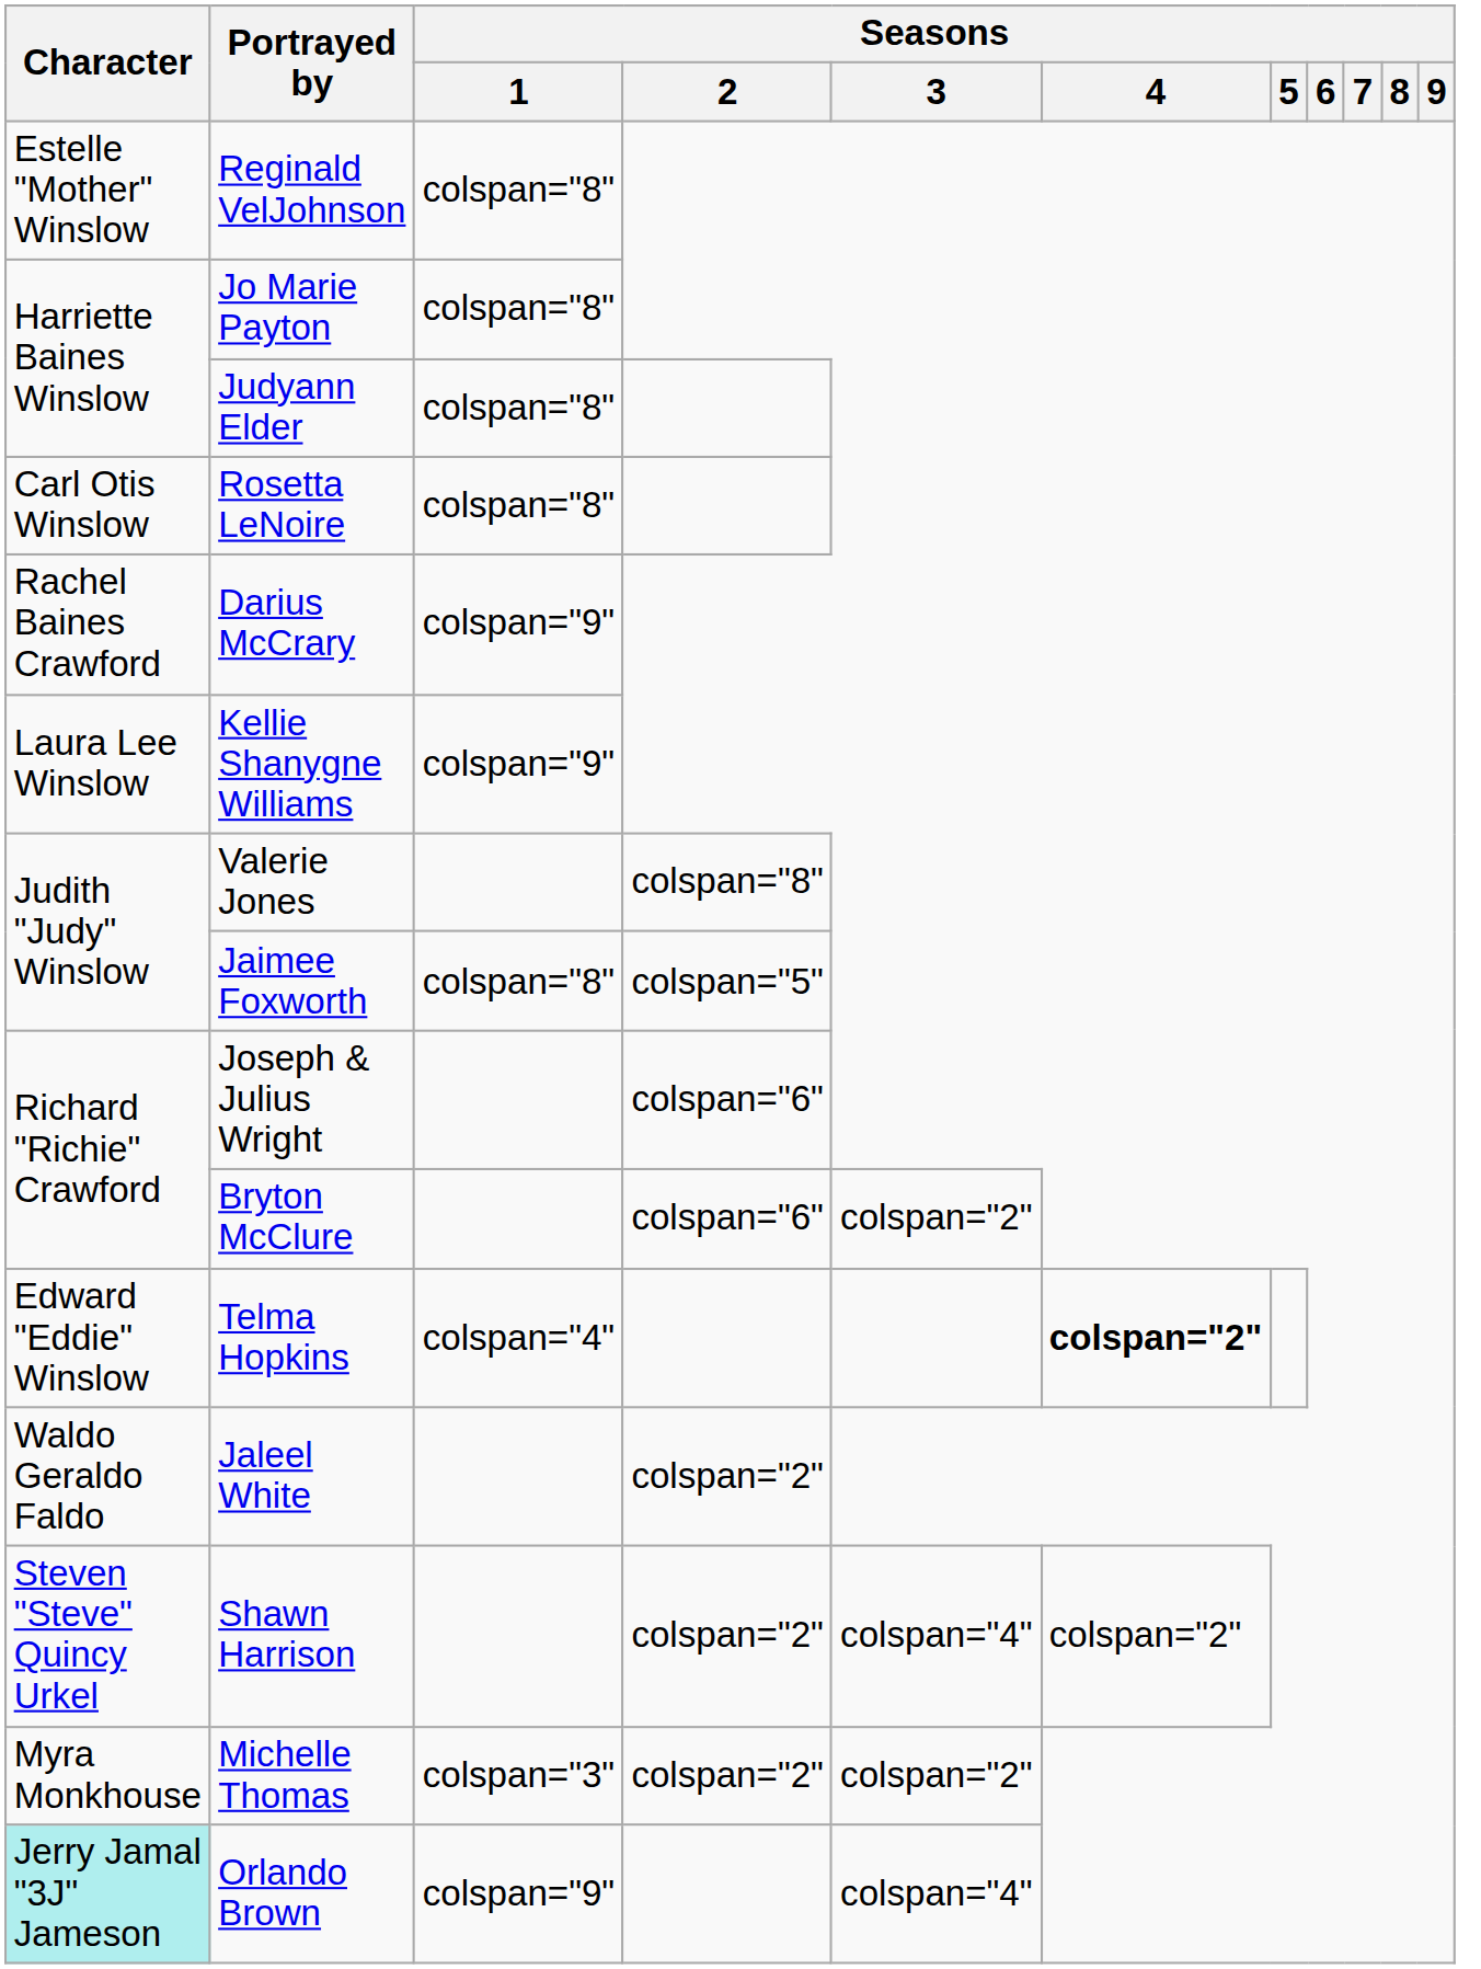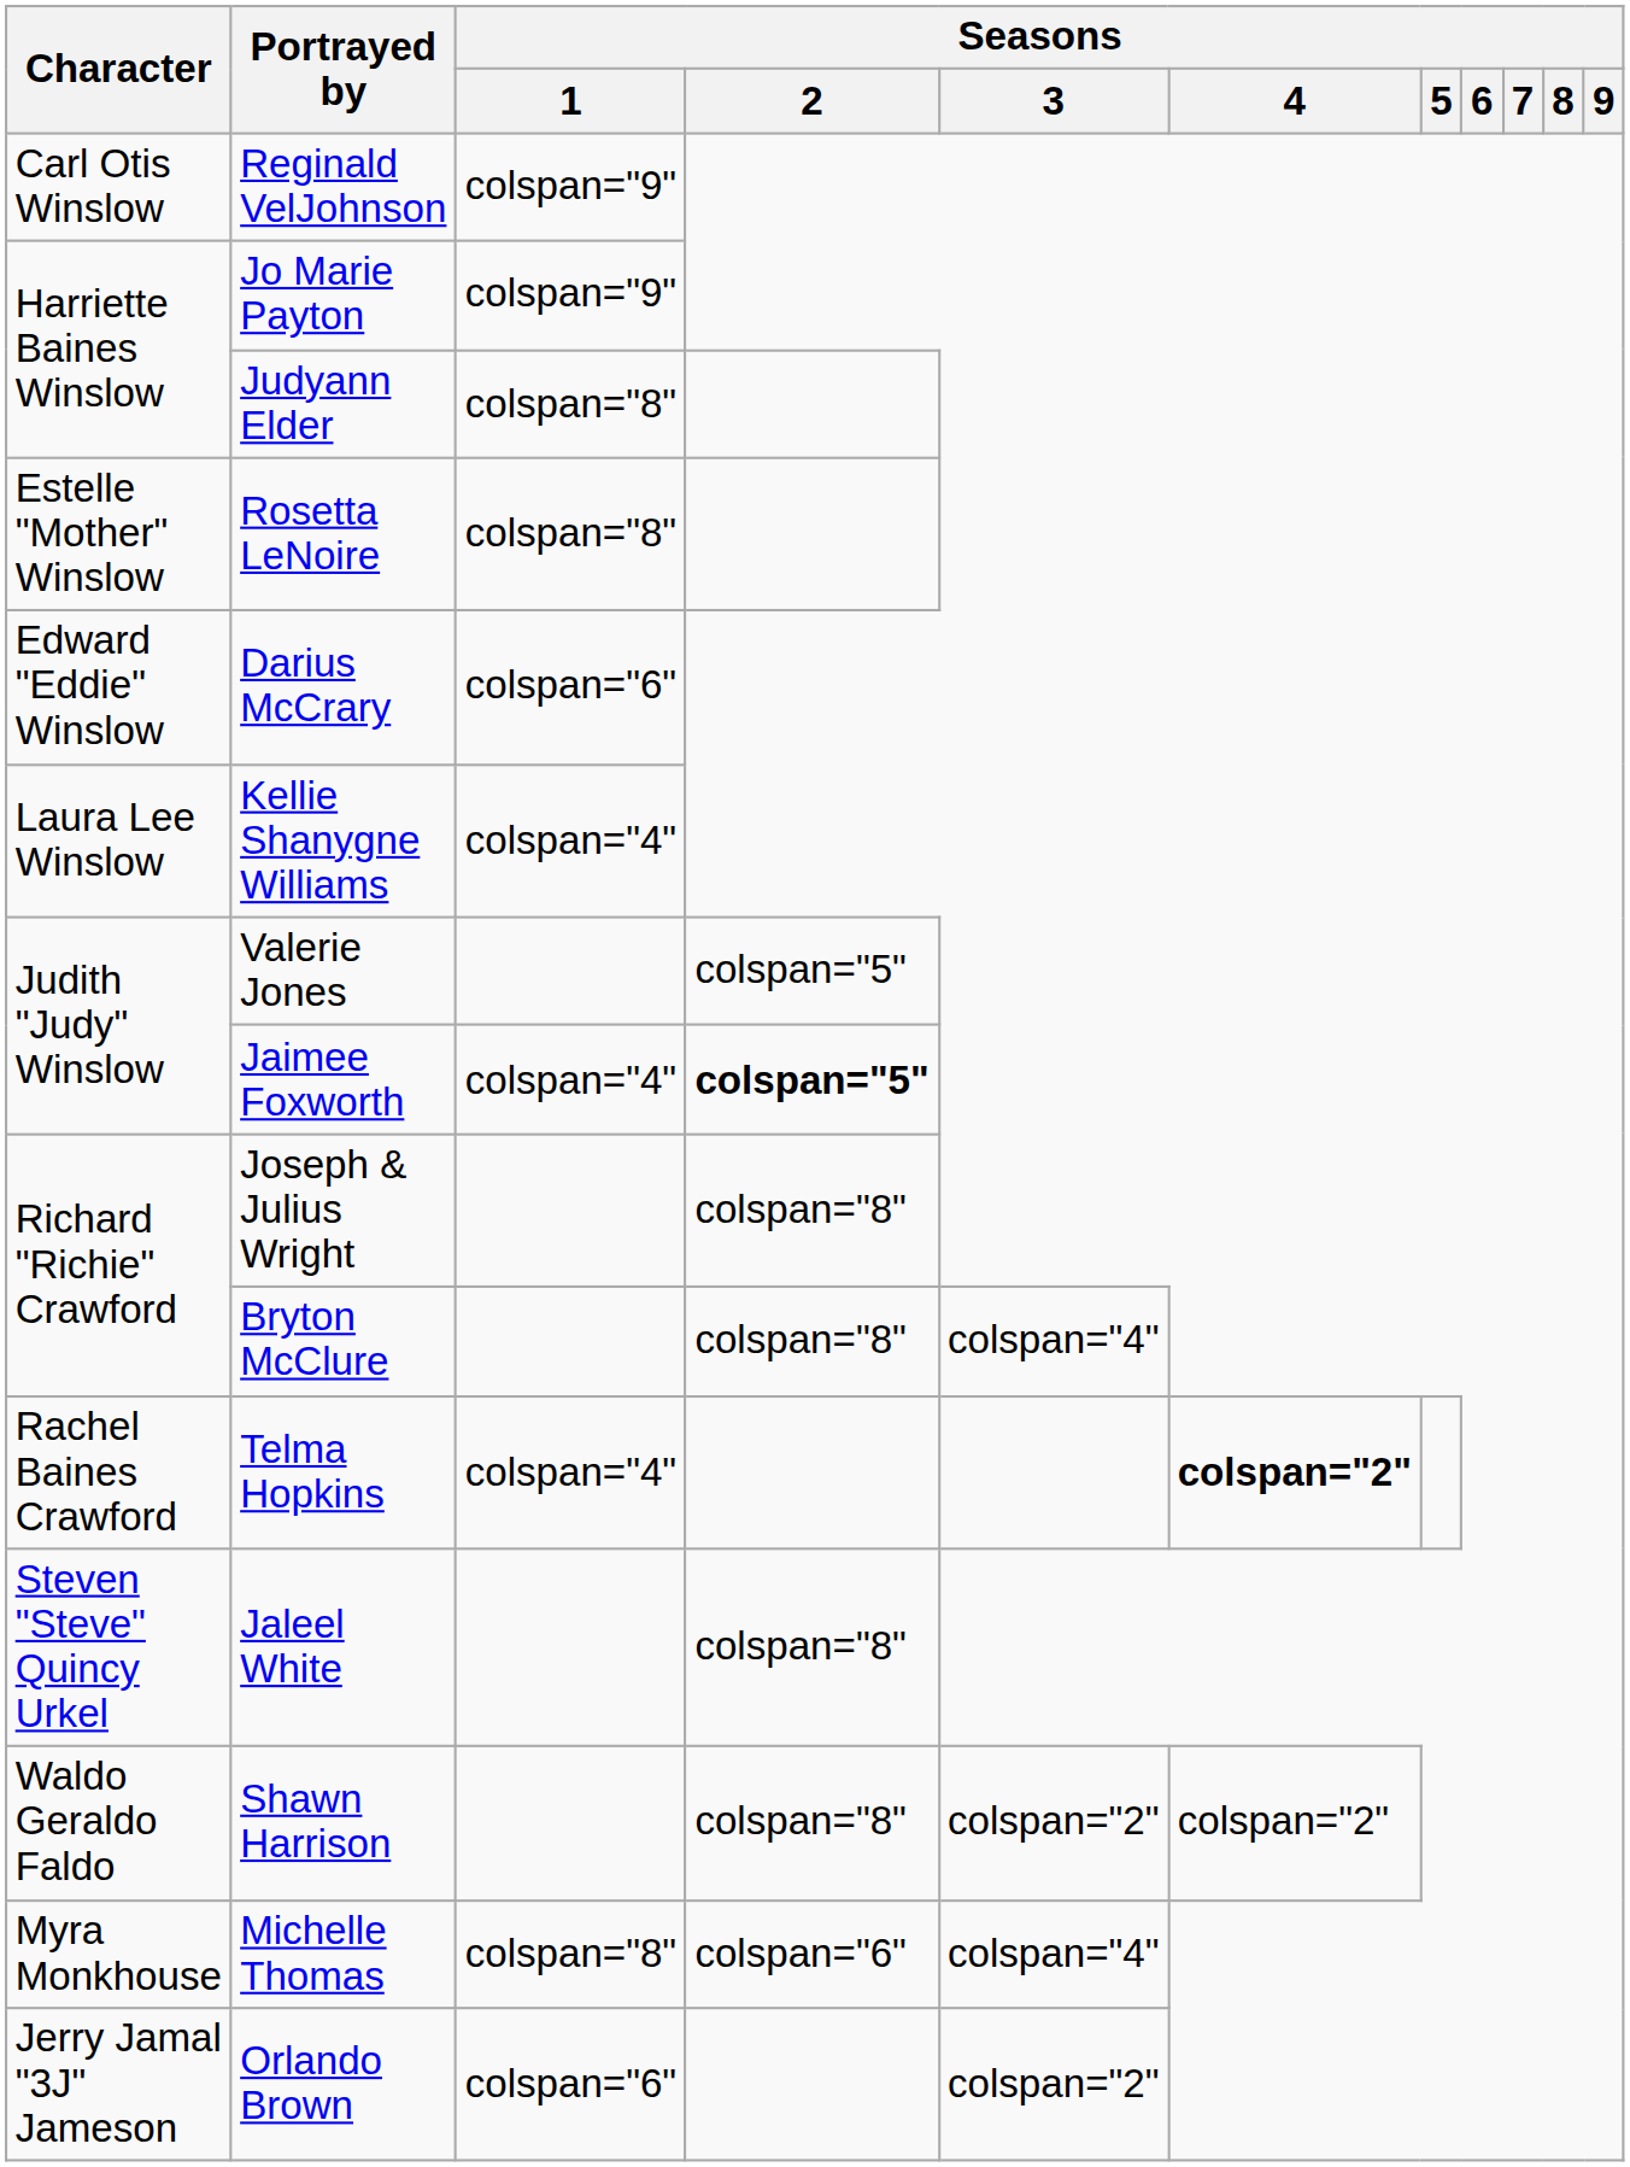Reginald VelJohnson | Character: Estelle "Mother" Winslow -> Carl Otis Winslow
Reginald VelJohnson | Seasons / 1: colspan="8" -> colspan="9"
Jo Marie Payton | Seasons / 1: colspan="8" -> colspan="9"
Rosetta LeNoire | Character: Carl Otis Winslow -> Estelle "Mother" Winslow
Darius McCrary | Character: Rachel Baines Crawford -> Edward "Eddie" Winslow
Darius McCrary | Seasons / 1: colspan="9" -> colspan="6"
Kellie Shanygne Williams | Seasons / 1: colspan="9" -> colspan="4"
Valerie Jones | Seasons / 2: colspan="8" -> colspan="5"
Jaimee Foxworth | Seasons / 1: colspan="8" -> colspan="4"
Jaimee Foxworth | Seasons / 2: normal -> bold
Joseph & Julius Wright | Seasons / 2: colspan="6" -> colspan="8"
Bryton McClure | Seasons / 2: colspan="6" -> colspan="8"
Bryton McClure | Seasons / 3: colspan="2" -> colspan="4"
Telma Hopkins | Character: Edward "Eddie" Winslow -> Rachel Baines Crawford
Jaleel White | Character: Waldo Geraldo Faldo -> Steven "Steve" Quincy Urkel
Jaleel White | Seasons / 2: colspan="2" -> colspan="8"
Shawn Harrison | Character: Steven "Steve" Quincy Urkel -> Waldo Geraldo Faldo
Shawn Harrison | Seasons / 2: colspan="2" -> colspan="8"
Shawn Harrison | Seasons / 3: colspan="4" -> colspan="2"
Michelle Thomas | Seasons / 1: colspan="3" -> colspan="8"
Michelle Thomas | Seasons / 2: colspan="2" -> colspan="6"
Michelle Thomas | Seasons / 3: colspan="2" -> colspan="4"
Orlando Brown | Character: paleturquoise background -> no background
Orlando Brown | Seasons / 1: colspan="9" -> colspan="6"
Orlando Brown | Seasons / 3: colspan="4" -> colspan="2"
